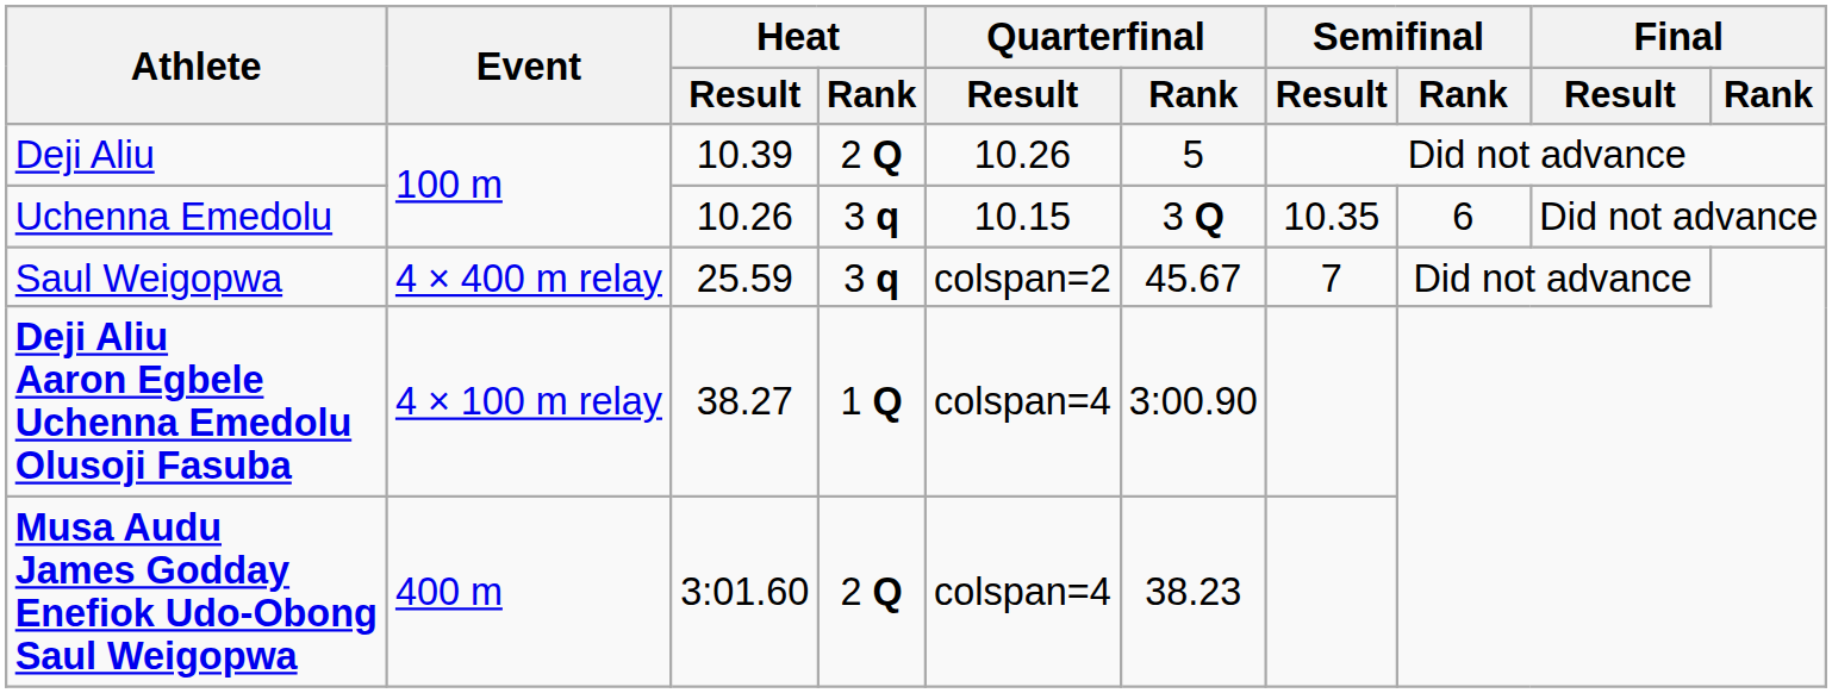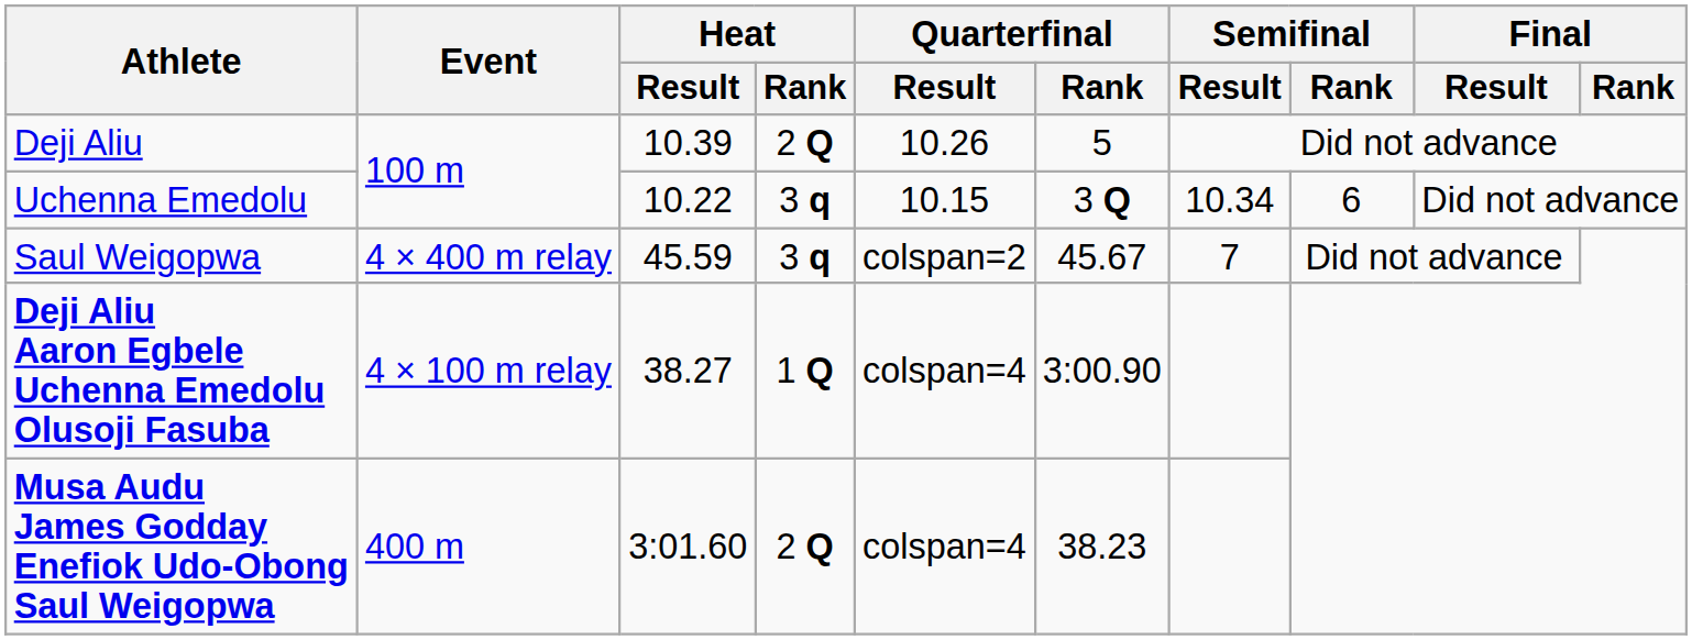Uchenna Emedolu | Heat / Result: 10.26 -> 10.22
Uchenna Emedolu | Semifinal / Result: 10.35 -> 10.34
Saul Weigopwa | Heat / Result: 25.59 -> 45.59
